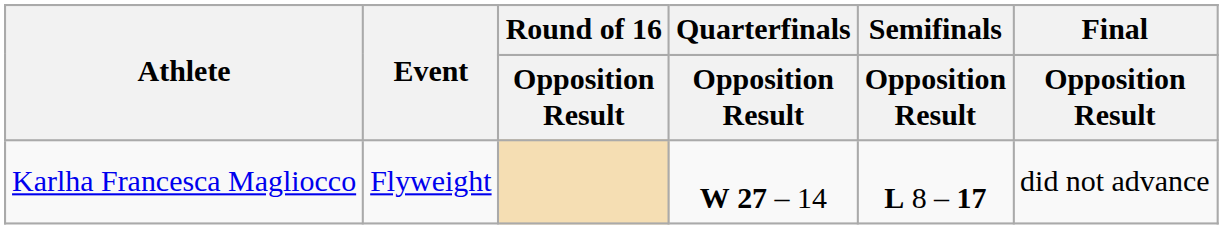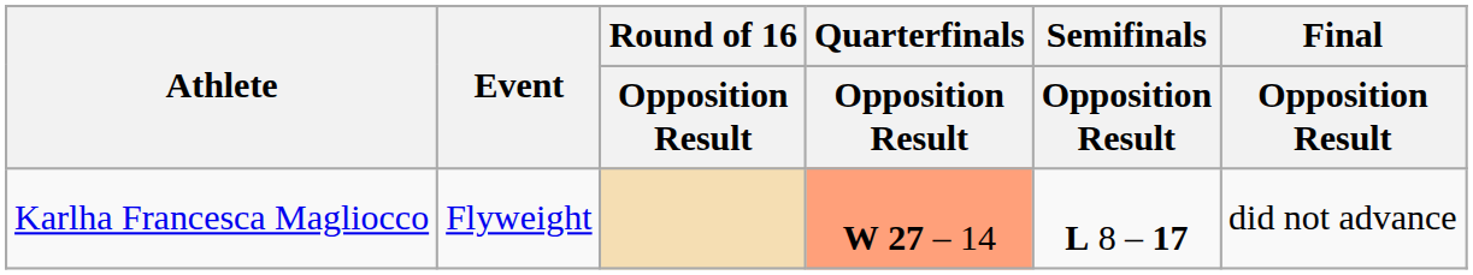Karlha Francesca Magliocco | Quarterfinals / Opposition Result: no background -> lightsalmon background
